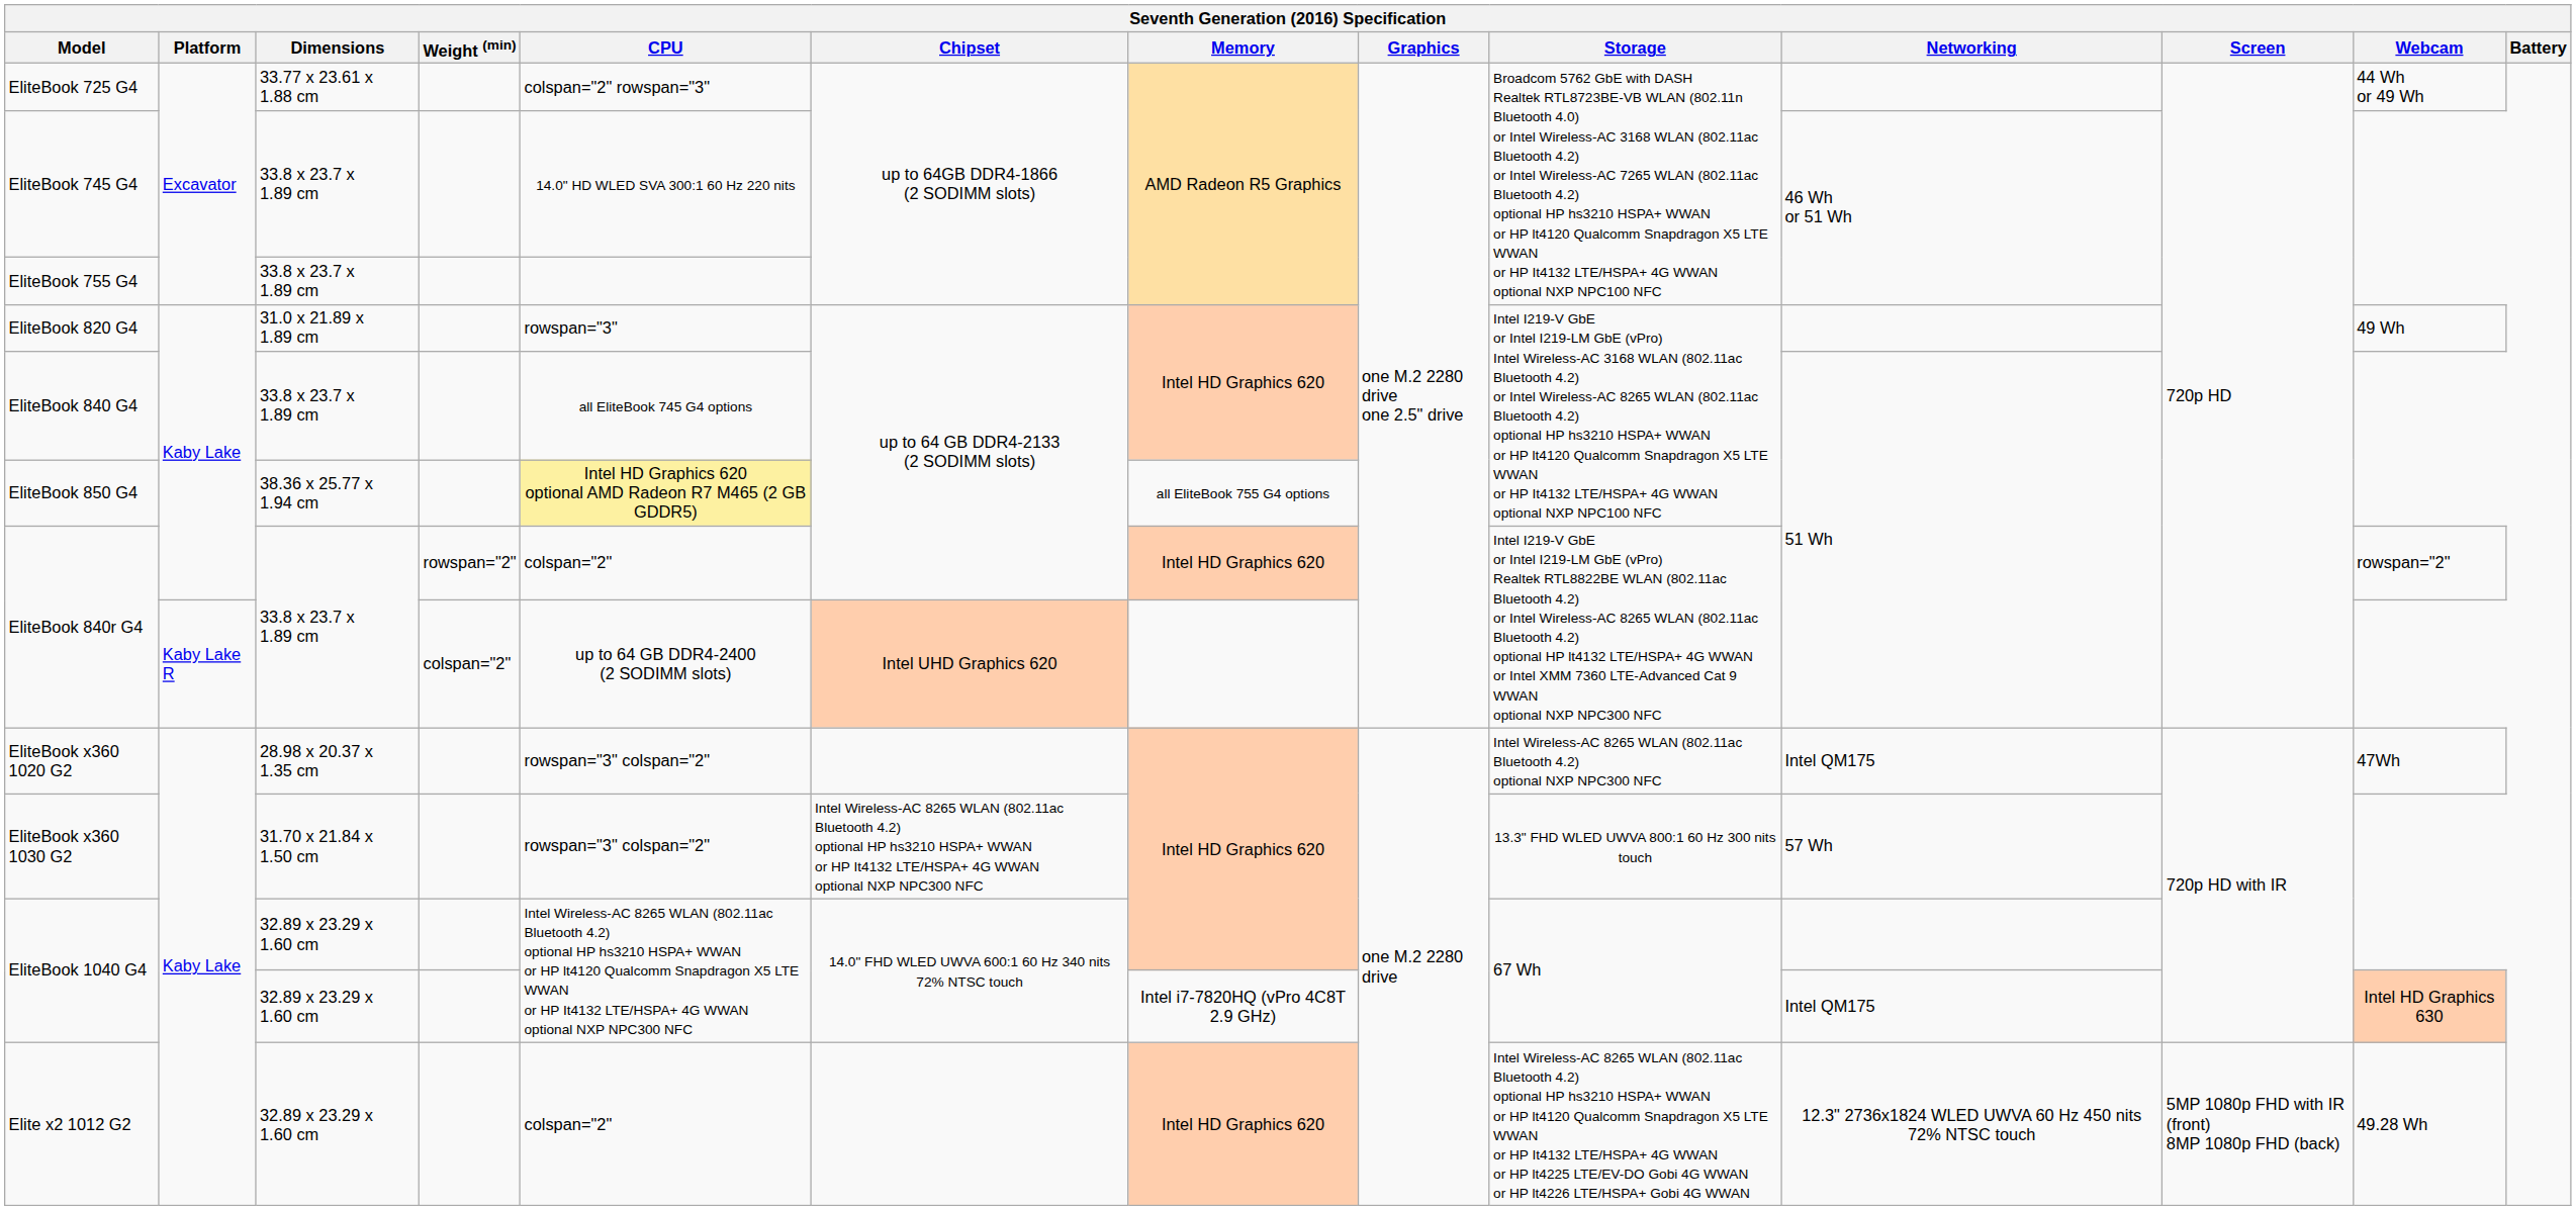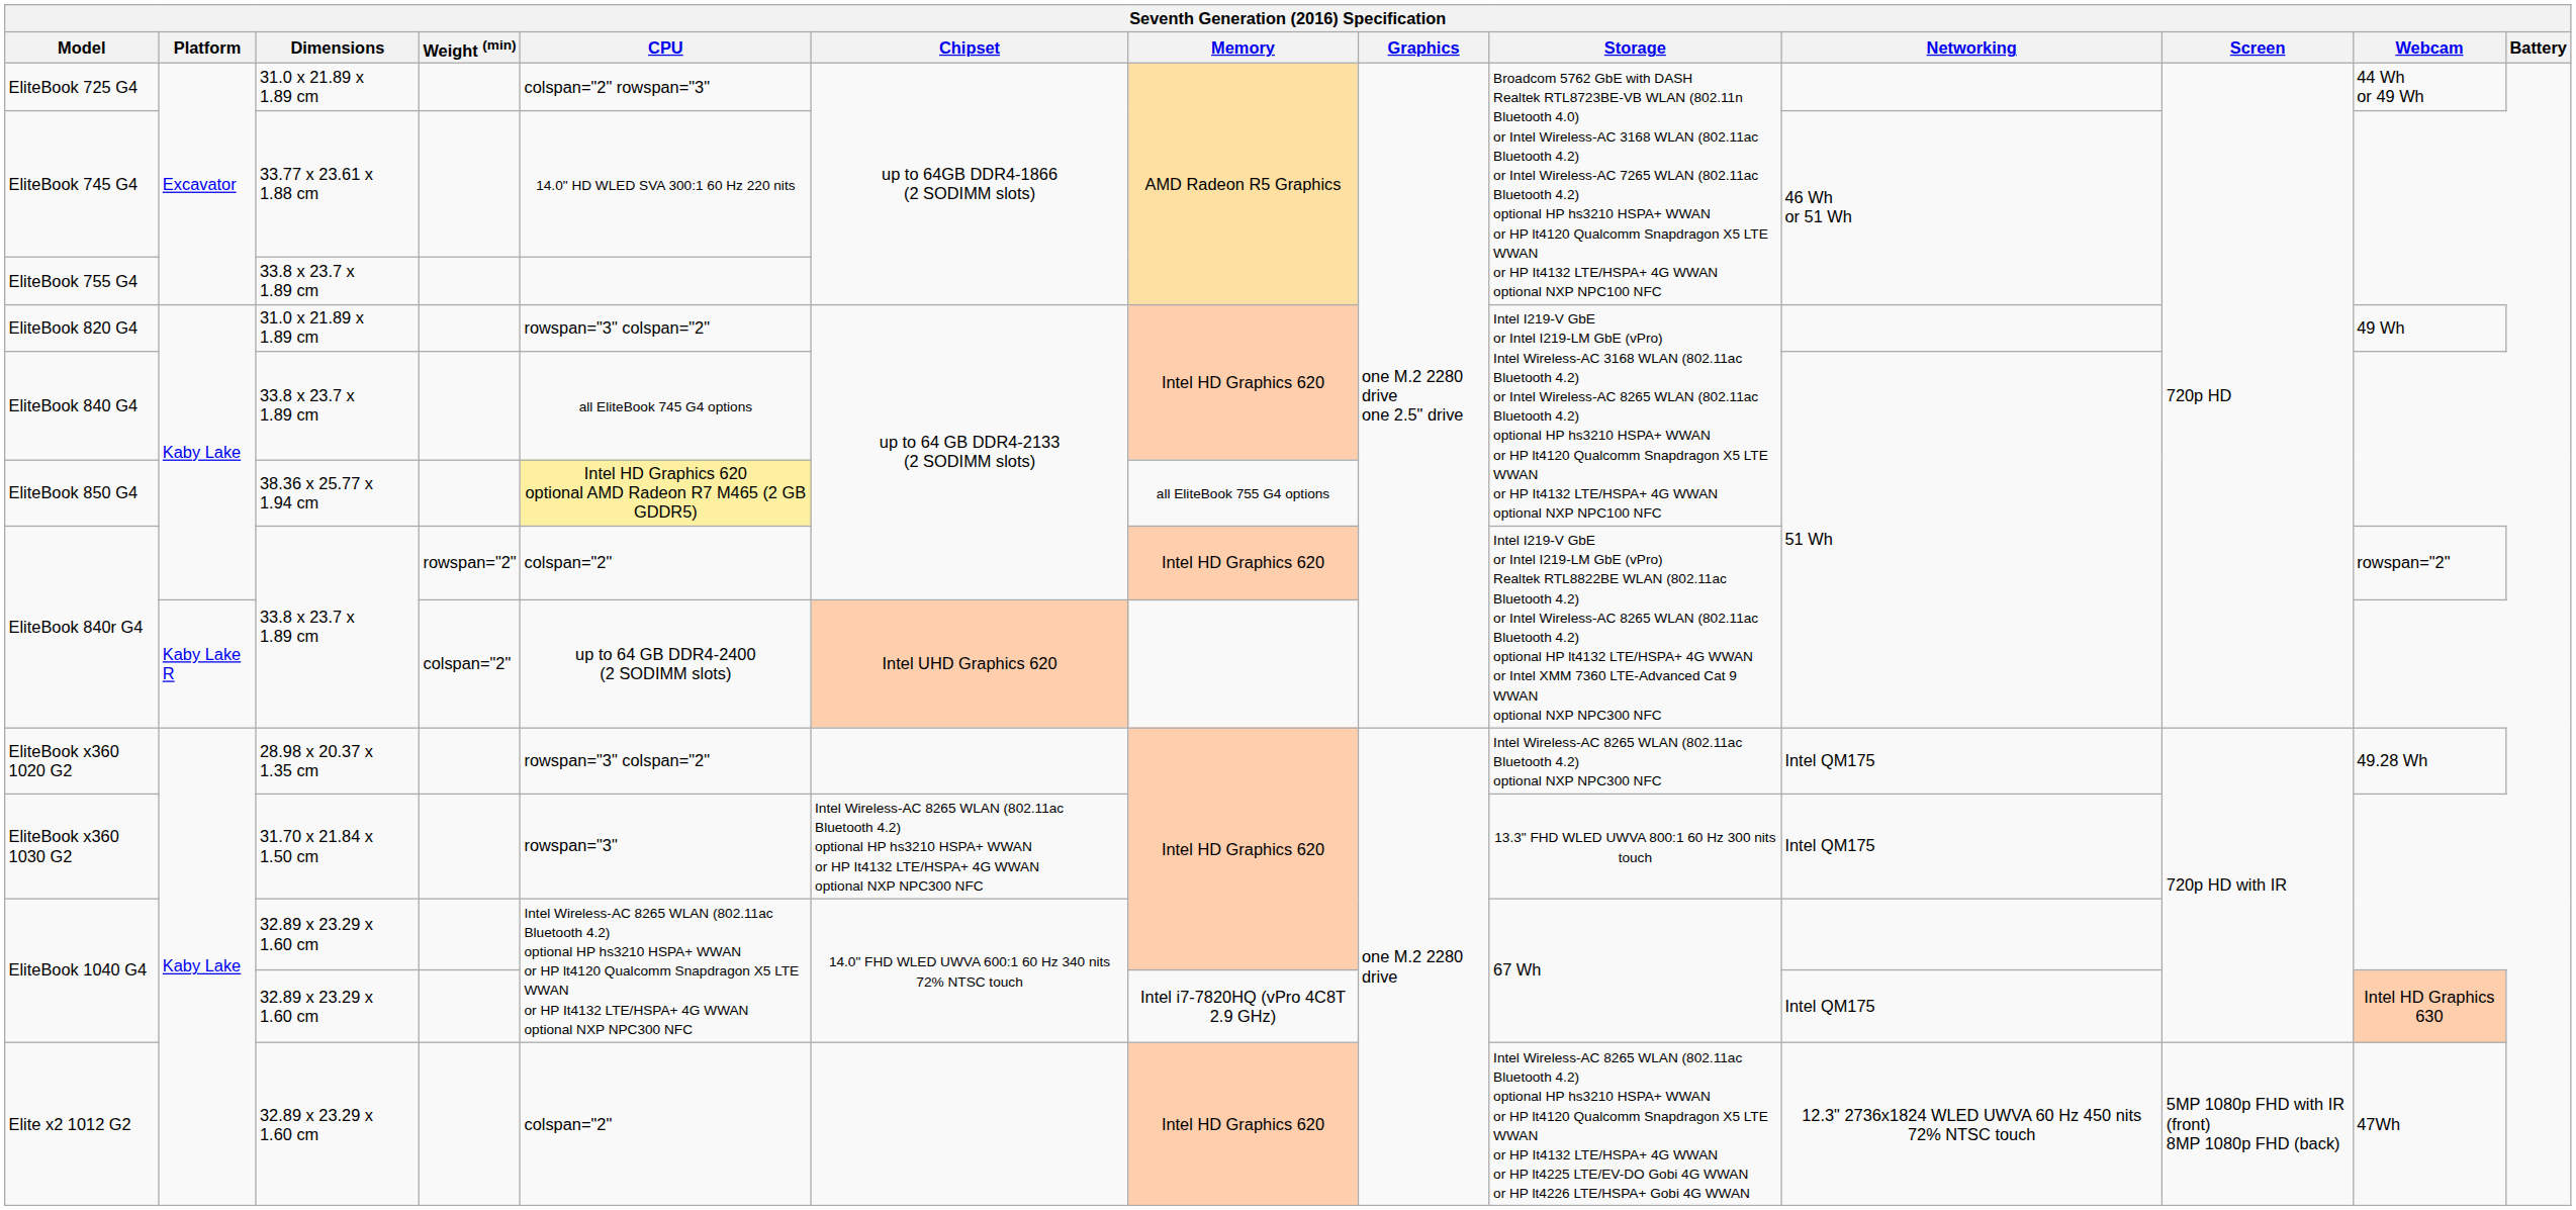EliteBook 725 G4 | Dimensions: 33.77 x 23.61 x 1.88 cm -> 31.0 x 21.89 x 1.89 cm
EliteBook 745 G4 | Dimensions: 33.8 x 23.7 x 1.89 cm -> 33.77 x 23.61 x 1.88 cm
EliteBook 820 G4 | CPU: rowspan="3" -> rowspan="3" colspan="2"
EliteBook x360 1020 G2 | Webcam: 47Wh -> 49.28 Wh
EliteBook x360 1030 G2 | CPU: rowspan="3" colspan="2" -> rowspan="3"
EliteBook x360 1030 G2 | Networking: 57 Wh -> Intel QM175
Elite x2 1012 G2 | Webcam: 49.28 Wh -> 47Wh
